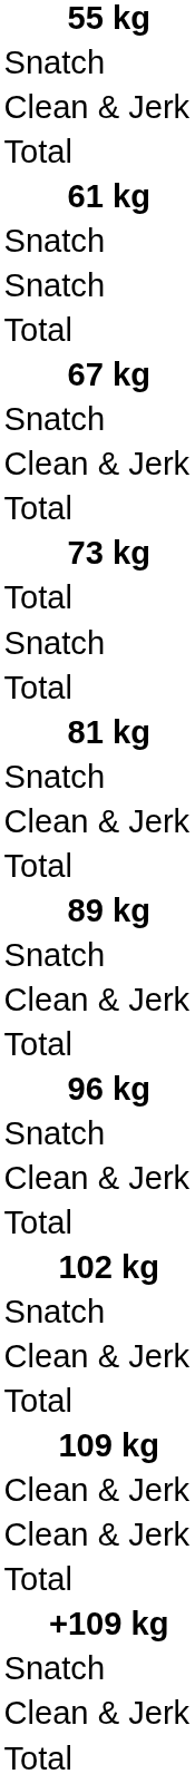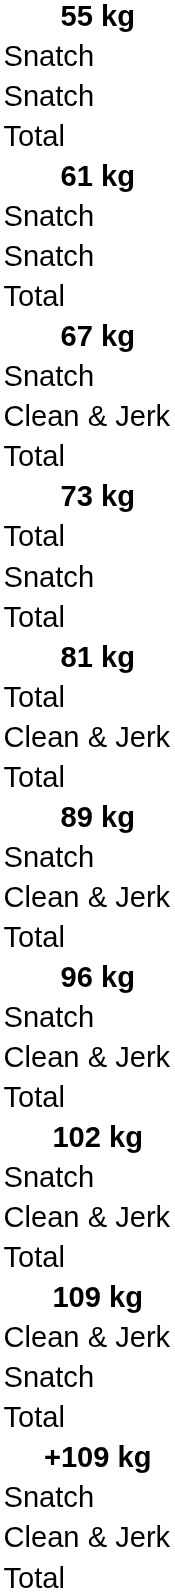row 3 | column 1: Clean & Jerk -> Snatch
row 18 | column 1: Snatch -> Total
row 35 | column 1: Clean & Jerk -> Snatch
